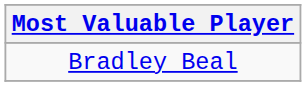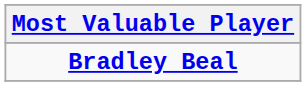row 2 | column 1: normal -> bold
